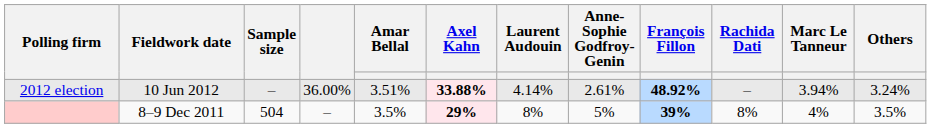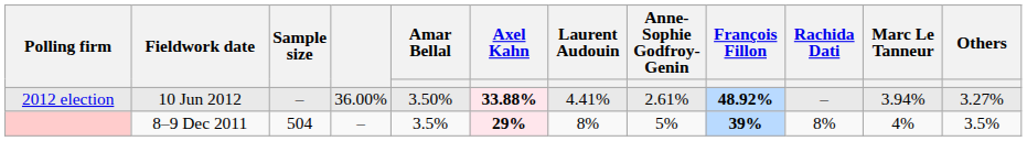2012 election | Amar Bellal: 3.51% -> 3.50%
2012 election | Laurent Audouin: 4.14% -> 4.41%
2012 election | Others: 3.24% -> 3.27%
